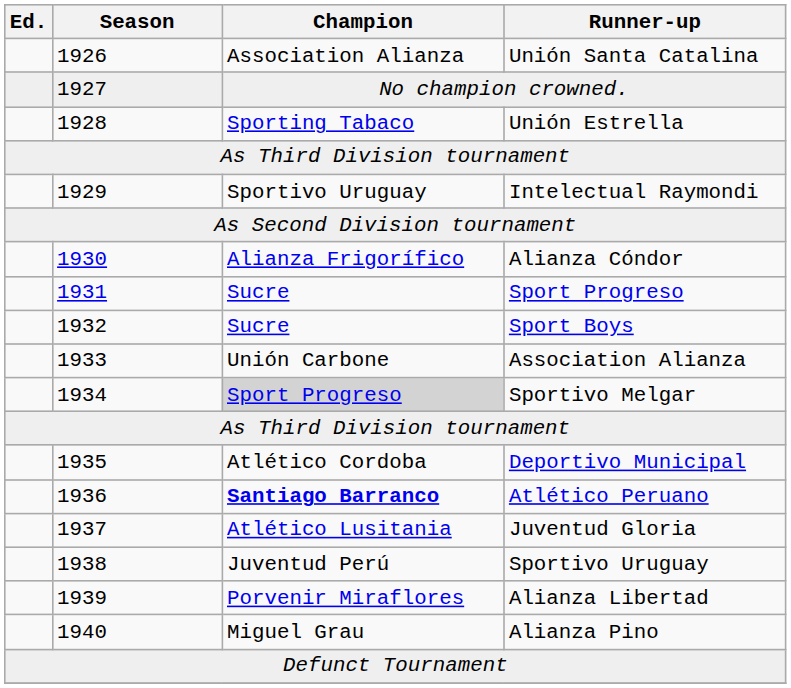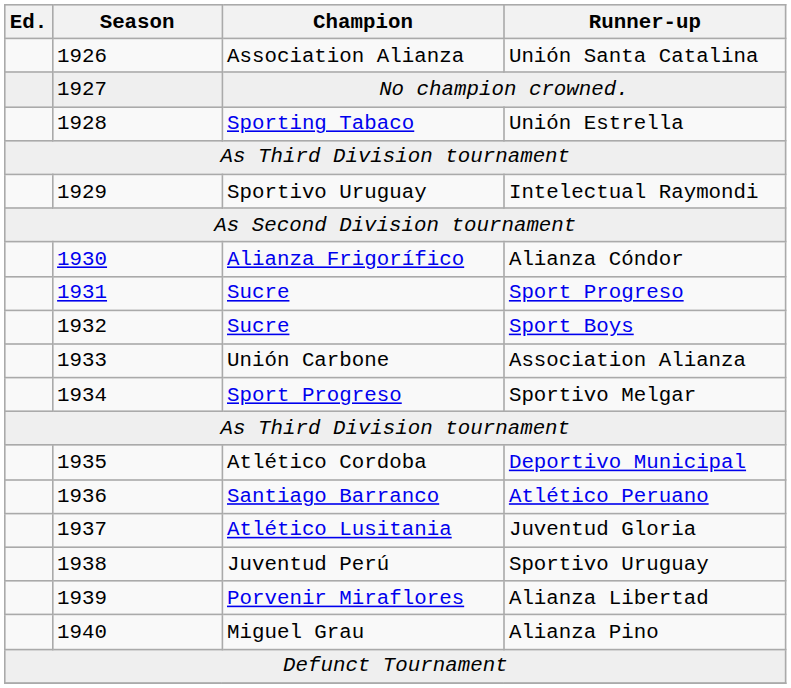Sportivo Melgar | Champion: lightgrey background -> no background
Atlético Peruano | Champion: bold -> normal
